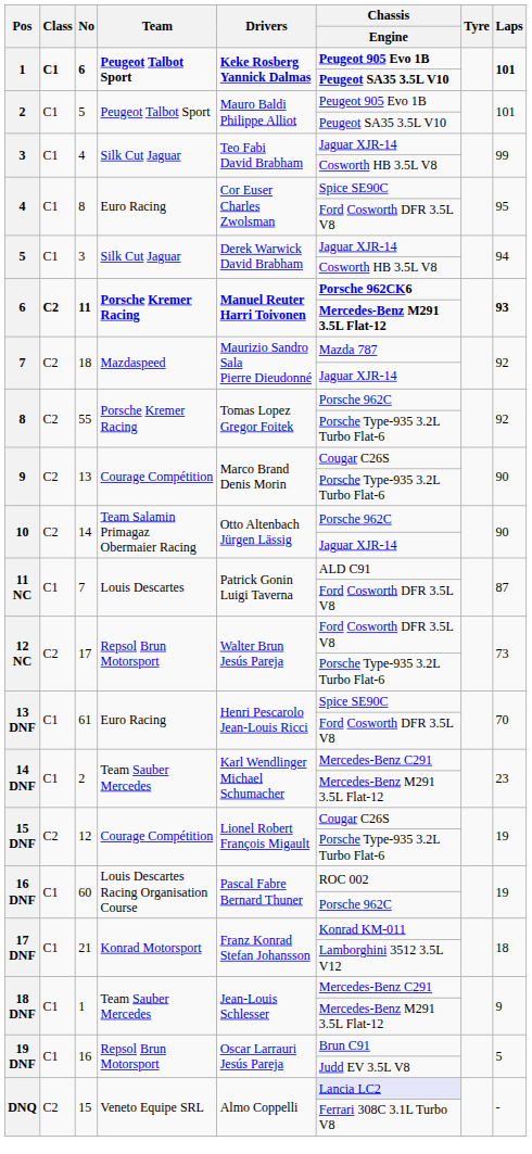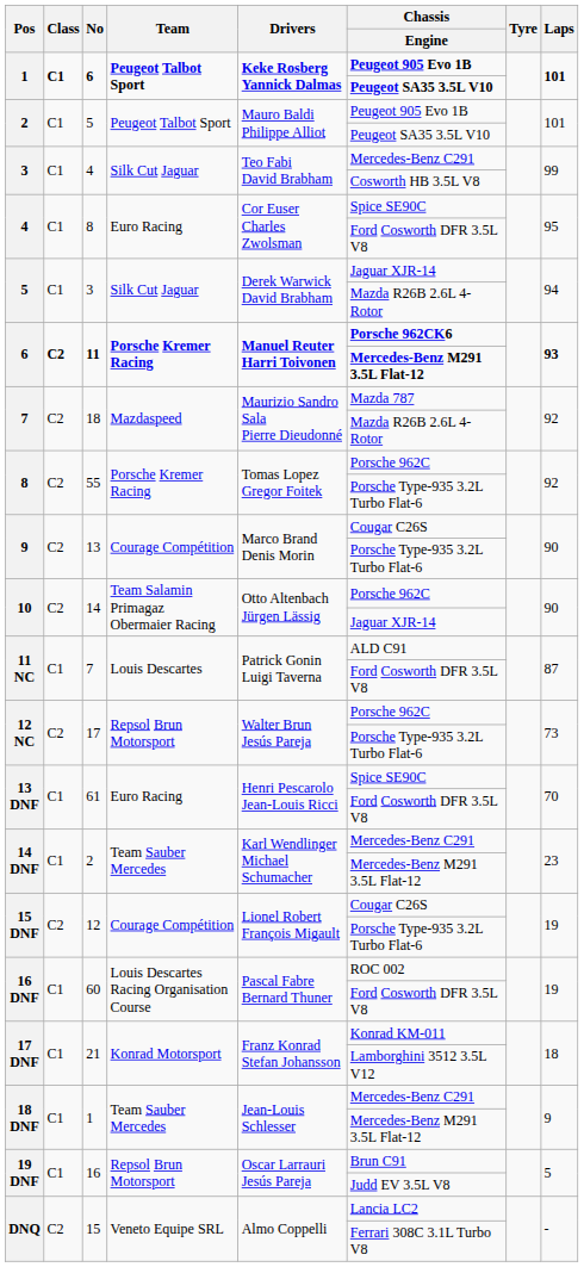row 7 | Chassis / Engine: Jaguar XJR-14 -> Mercedes-Benz C291
row 12 | Chassis / Engine: Cosworth HB 3.5L V8 -> Mazda R26B 2.6L 4-Rotor
row 16 | Chassis / Engine: Jaguar XJR-14 -> Mazda R26B 2.6L 4-Rotor
row 25 | Chassis / Engine: Ford Cosworth DFR 3.5L V8 -> Porsche 962C
row 34 | Chassis / Engine: Porsche 962C -> Ford Cosworth DFR 3.5L V8
row 41 | Chassis / Engine: lavender background -> no background
